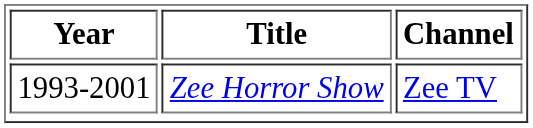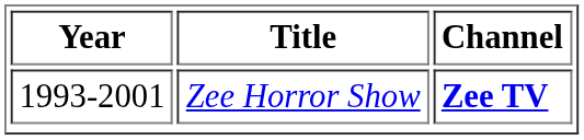Zee Horror Show | Channel: normal -> bold
